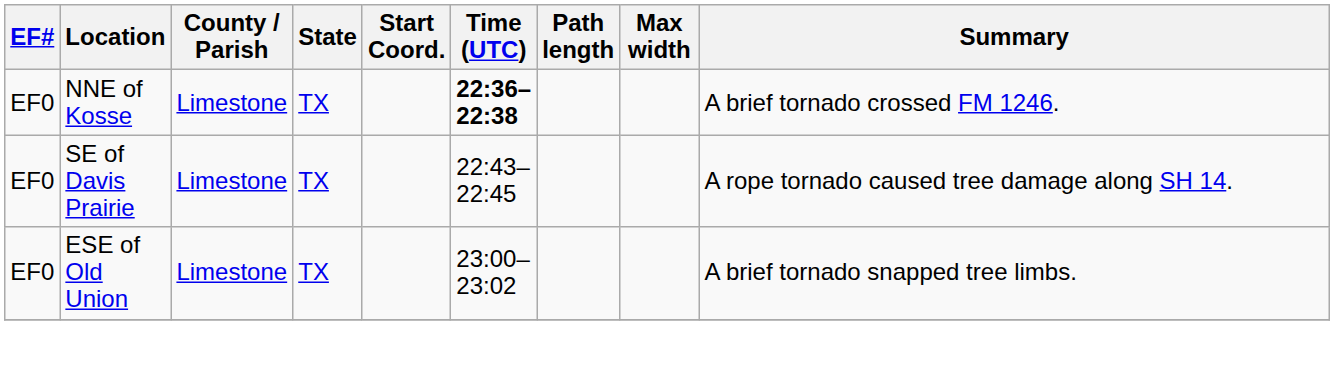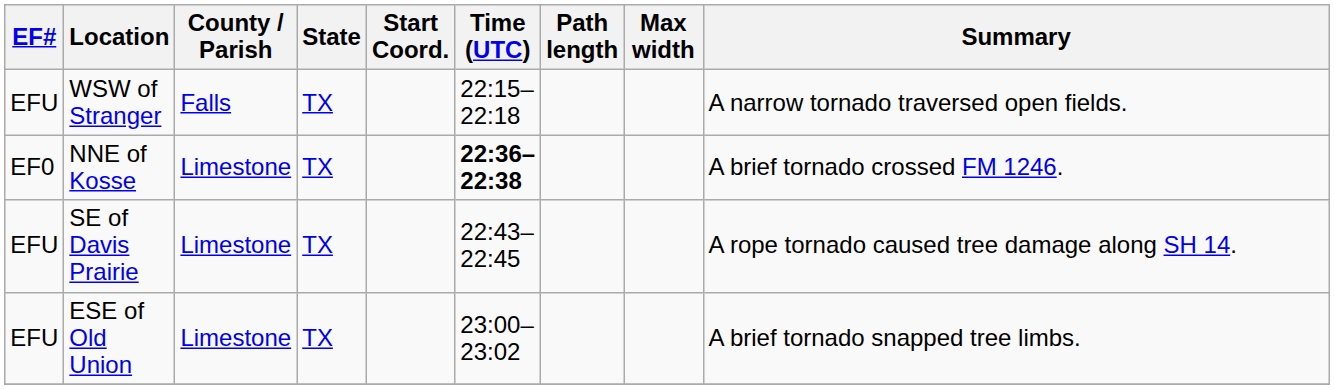+ row: EFU | WSW of Stranger | Falls | TX | 22:15–22:18 | A narrow tornado traversed open fields.
SE of Davis Prairie | EF#: EF0 -> EFU
ESE of Old Union | EF#: EF0 -> EFU
